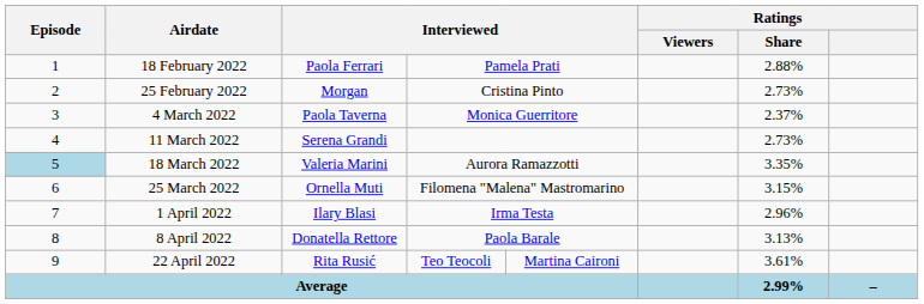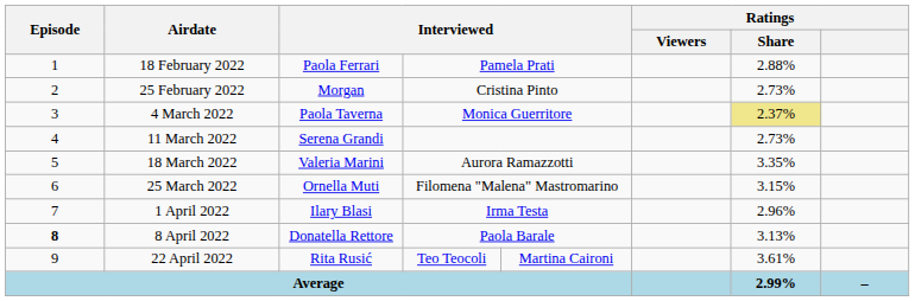4 March 2022 | Ratings / Share: no background -> khaki background
18 March 2022 | Episode: lightblue background -> no background
8 April 2022 | Episode: normal -> bold
